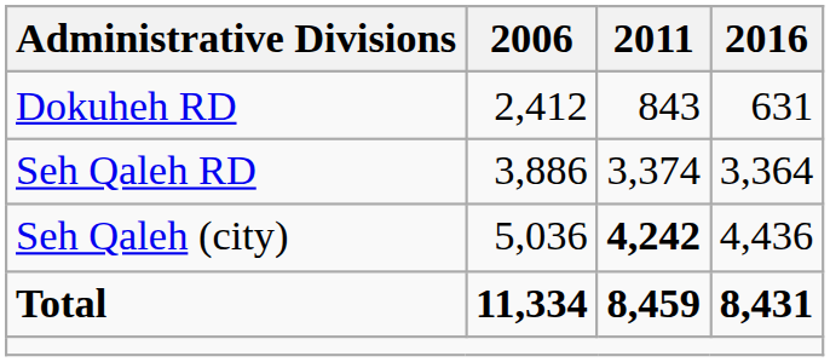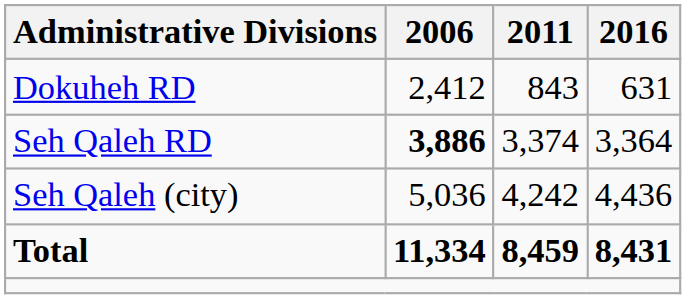Seh Qaleh RD | 2006: normal -> bold
Seh Qaleh (city) | 2011: bold -> normal
